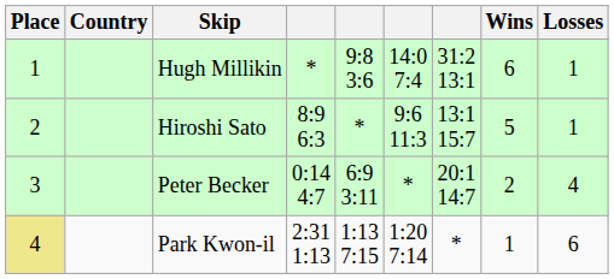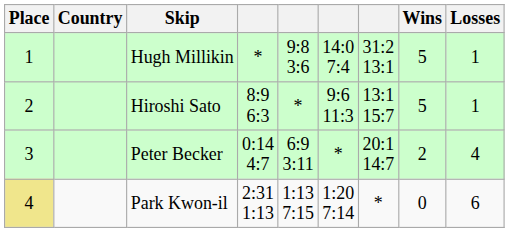Hugh Millikin | Wins: 6 -> 5
Park Kwon-il | Wins: 1 -> 0
